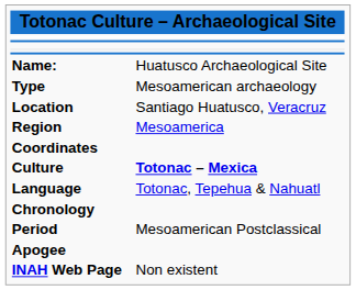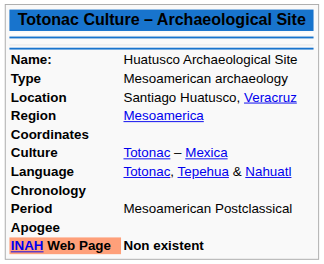Culture | column 2: bold -> normal
INAH Web Page | column 1: no background -> lightsalmon background
INAH Web Page | column 2: normal -> bold
